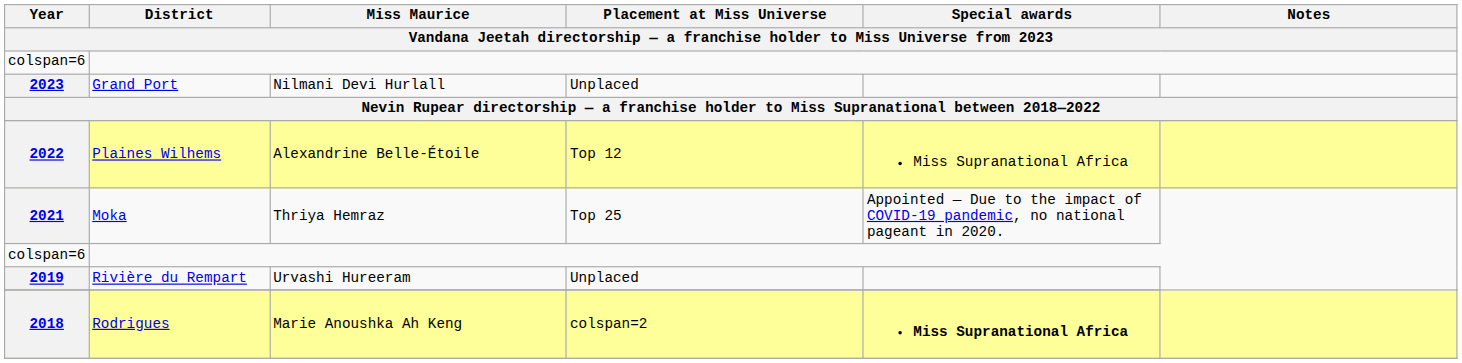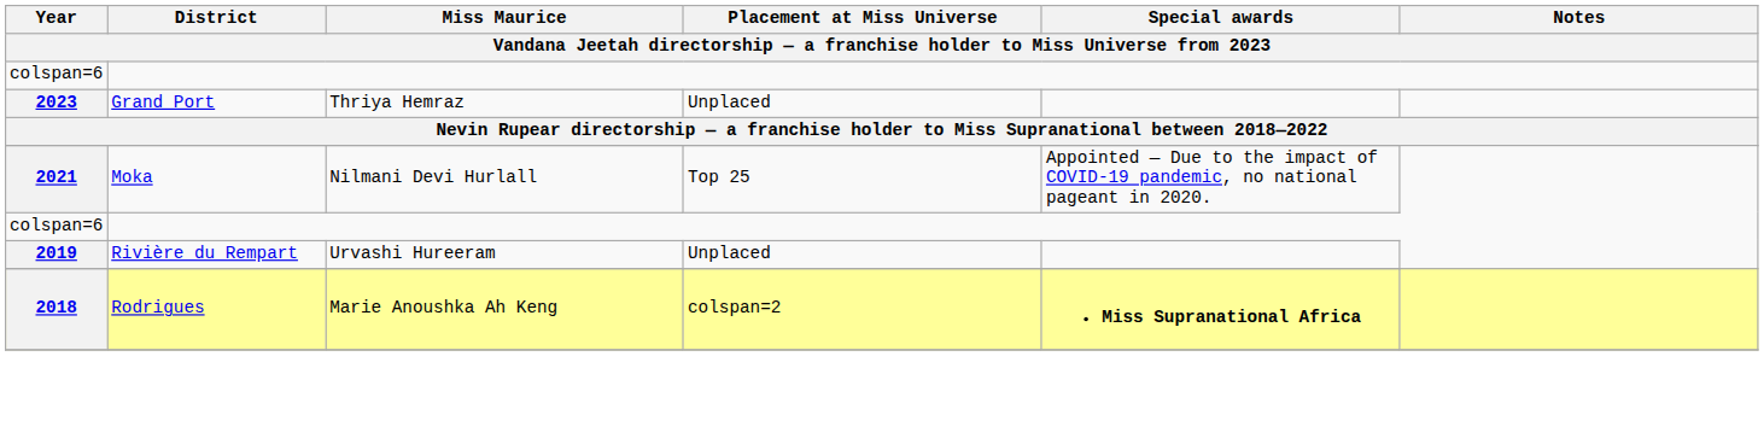2023 | Miss Maurice: Nilmani Devi Hurlall -> Thriya Hemraz
- row: 2022 | Plaines Wilhems | Alexandrine Belle-Étoile | Top 12 | Miss Supranational Africa
2021 | Miss Maurice: Thriya Hemraz -> Nilmani Devi Hurlall
